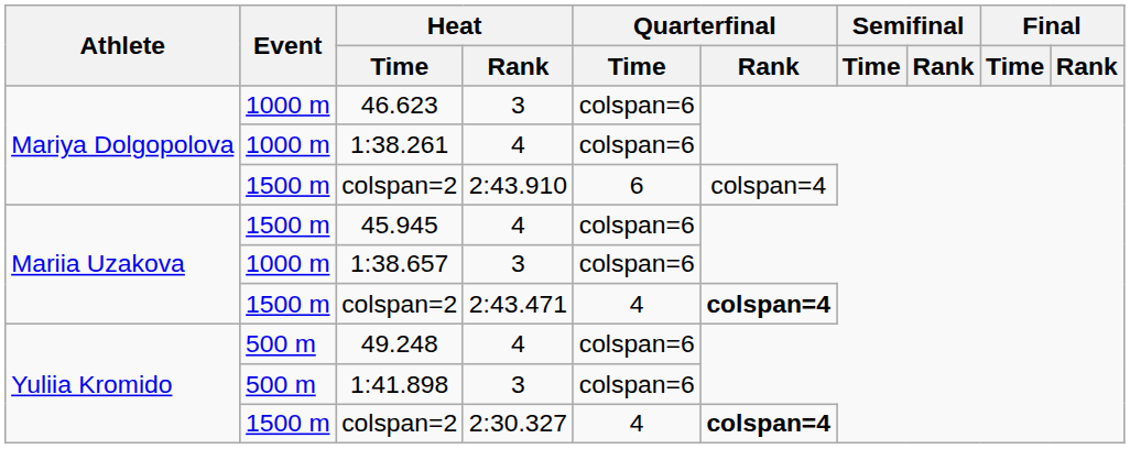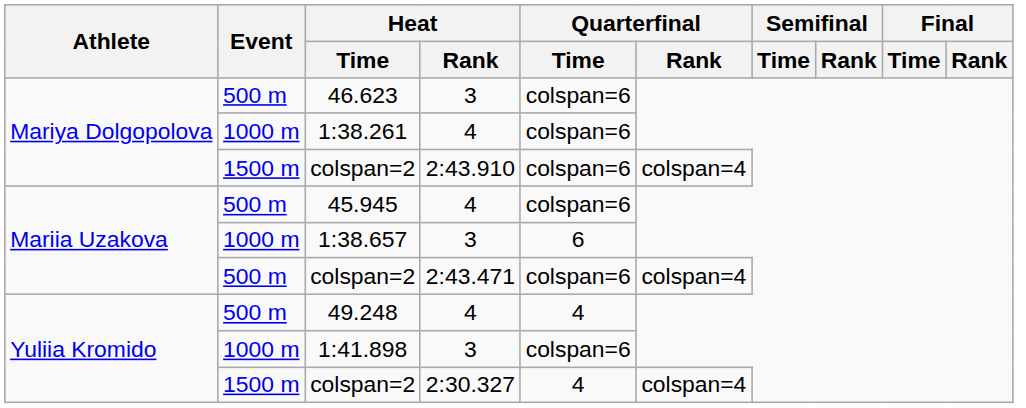46.623 | Event: 1000 m -> 500 m
colspan=2 / 2:43.910 | Quarterfinal / Time: 6 -> colspan=6
45.945 | Event: 1500 m -> 500 m
1:38.657 | Quarterfinal / Time: colspan=6 -> 6
colspan=2 / 2:43.471 | Event: 1500 m -> 500 m
colspan=2 / 2:43.471 | Quarterfinal / Time: 4 -> colspan=6
colspan=2 / 2:43.471 | Quarterfinal / Rank: bold -> normal
49.248 | Quarterfinal / Time: colspan=6 -> 4
1:41.898 | Event: 500 m -> 1000 m
colspan=2 / 2:30.327 | Quarterfinal / Rank: bold -> normal
